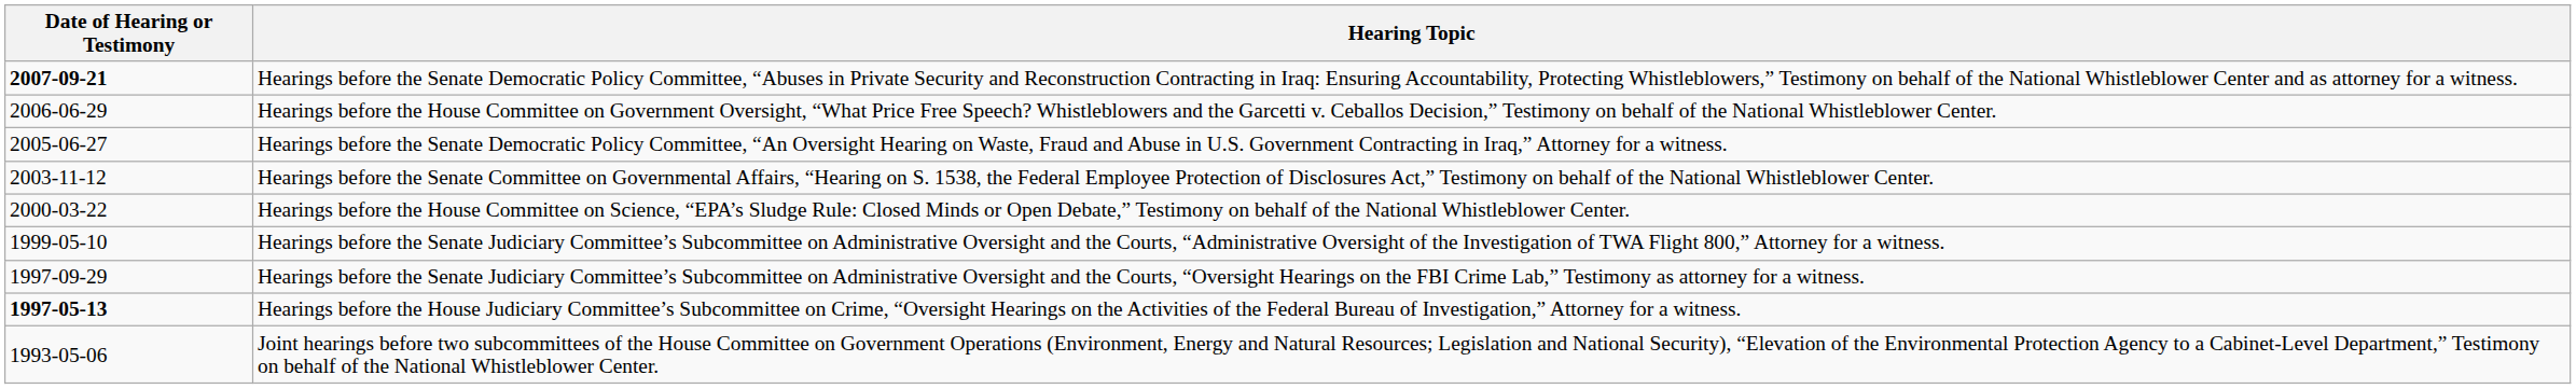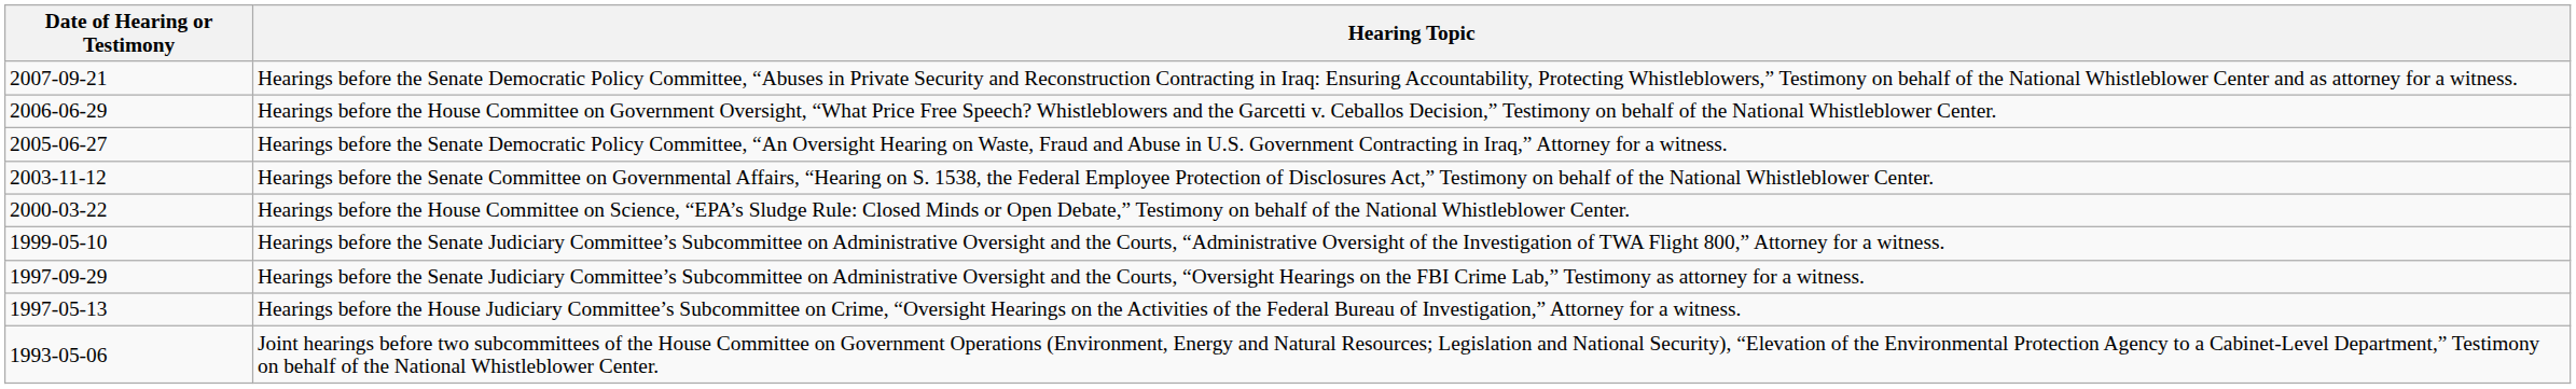row 2 | Date of Hearing or Testimony: bold -> normal
row 9 | Date of Hearing or Testimony: bold -> normal
